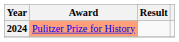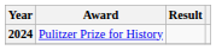2024 | Award: lightsalmon background -> no background
